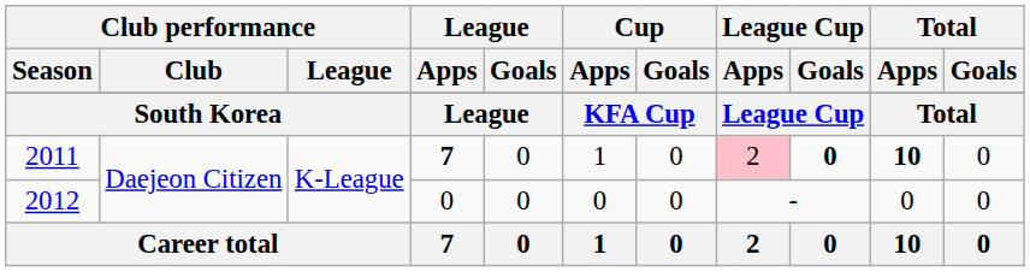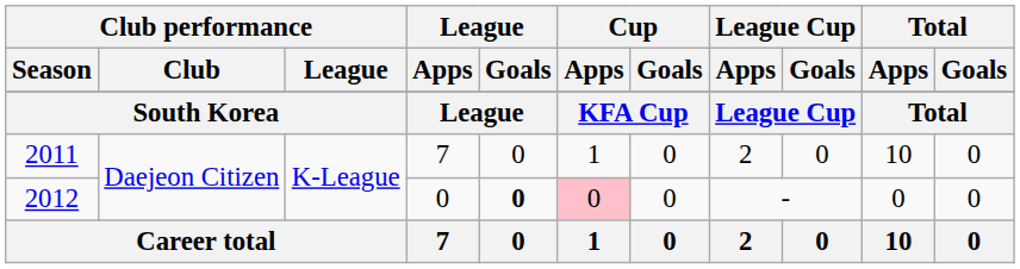2011 | League / Apps: bold -> normal
2011 | League Cup / Apps: pink background -> no background
2011 | League Cup / Goals: bold -> normal
2011 | Total / Apps: bold -> normal
2012 | League / Goals: normal -> bold
2012 | Cup / Apps: no background -> pink background
